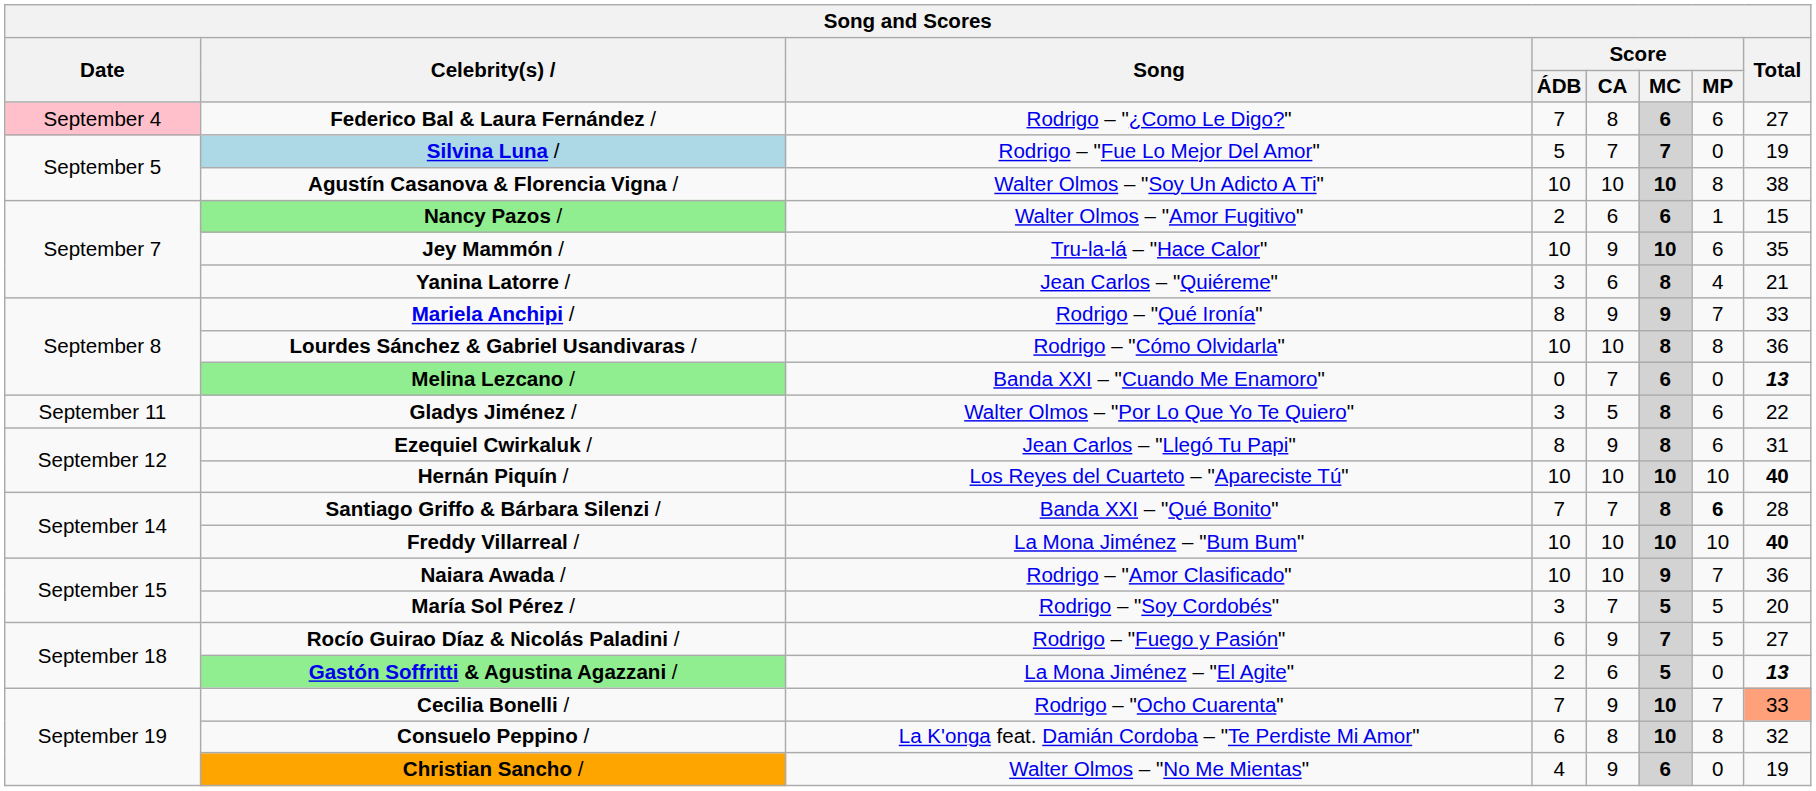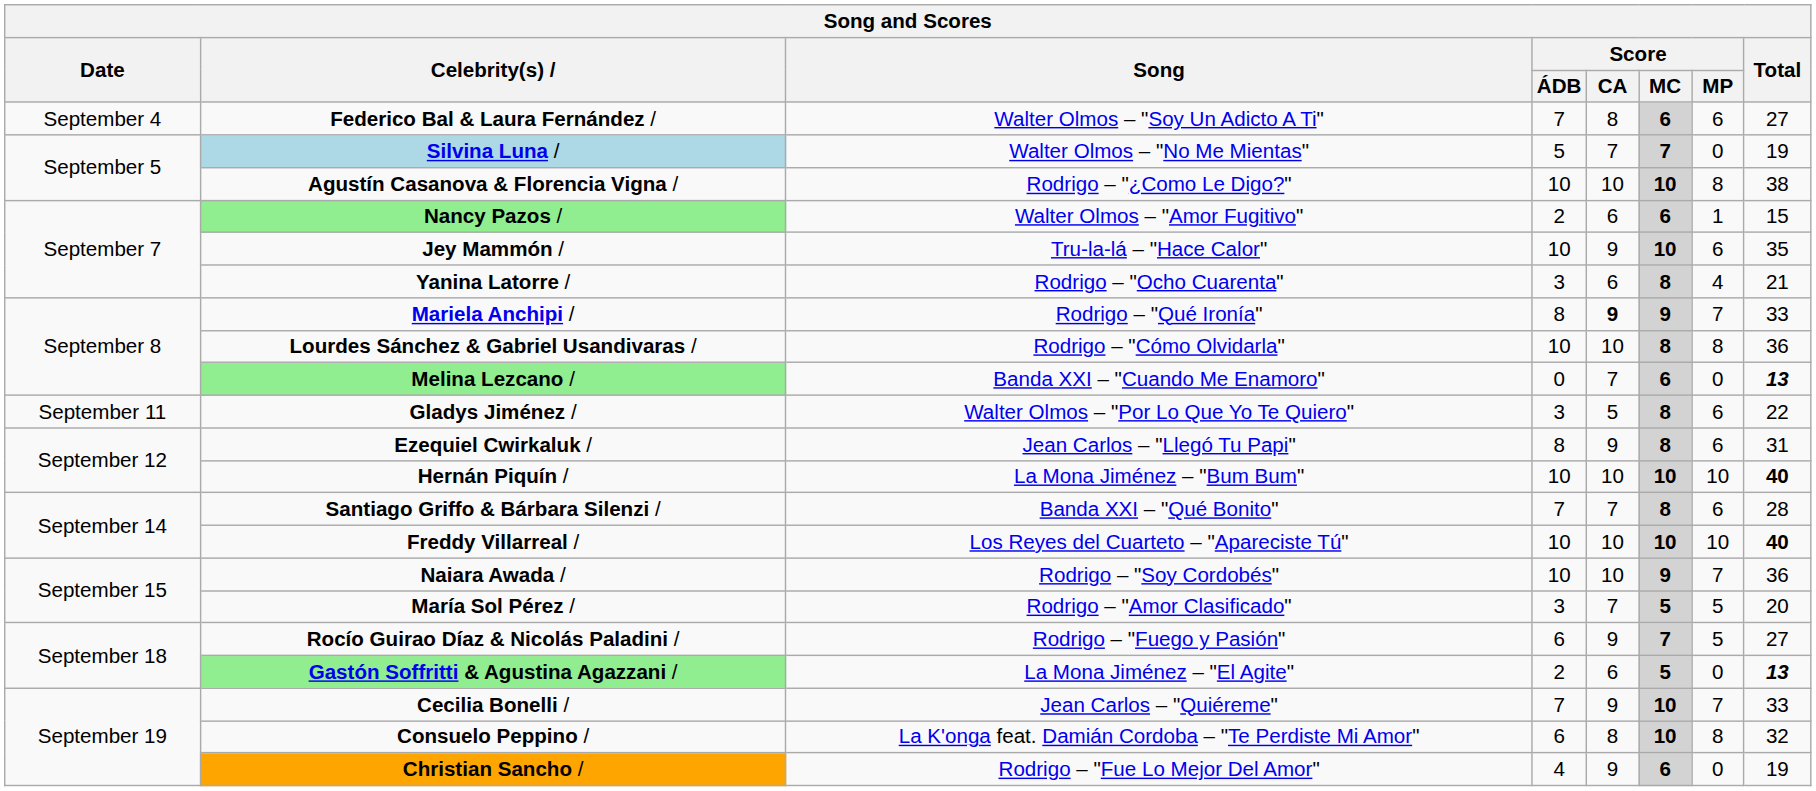Federico Bal & Laura Fernández / | Date: pink background -> no background
Federico Bal & Laura Fernández / | Song: Rodrigo – "¿Como Le Digo?" -> Walter Olmos – "Soy Un Adicto A Ti"
Silvina Luna / | Song: Rodrigo – "Fue Lo Mejor Del Amor" -> Walter Olmos – "No Me Mientas"
Agustín Casanova & Florencia Vigna / | Song: Walter Olmos – "Soy Un Adicto A Ti" -> Rodrigo – "¿Como Le Digo?"
Yanina Latorre / | Song: Jean Carlos – "Quiéreme" -> Rodrigo – "Ocho Cuarenta"
Mariela Anchipi / | Score / CA: normal -> bold
Hernán Piquín / | Song: Los Reyes del Cuarteto – "Apareciste Tú" -> La Mona Jiménez – "Bum Bum"
Santiago Griffo & Bárbara Silenzi / | Score / MP: bold -> normal
Freddy Villarreal / | Song: La Mona Jiménez – "Bum Bum" -> Los Reyes del Cuarteto – "Apareciste Tú"
Naiara Awada / | Song: Rodrigo – "Amor Clasificado" -> Rodrigo – "Soy Cordobés"
María Sol Pérez / | Song: Rodrigo – "Soy Cordobés" -> Rodrigo – "Amor Clasificado"
Cecilia Bonelli / | Song: Rodrigo – "Ocho Cuarenta" -> Jean Carlos – "Quiéreme"
Cecilia Bonelli / | Total: lightsalmon background -> no background
Christian Sancho / | Song: Walter Olmos – "No Me Mientas" -> Rodrigo – "Fue Lo Mejor Del Amor"
